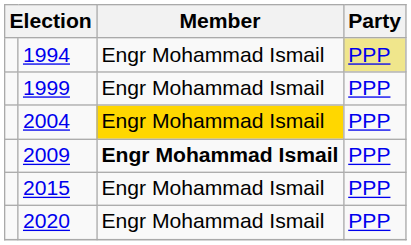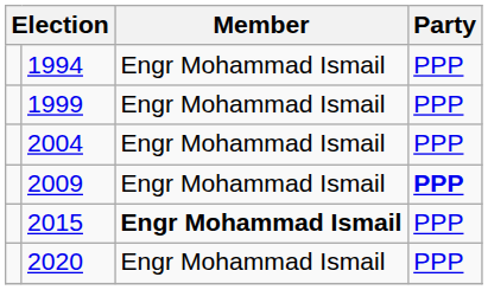1994 | Party: khaki background -> no background
2004 | Member: gold background -> no background
2009 | Member: bold -> normal
2009 | Party: normal -> bold
2015 | Member: normal -> bold
